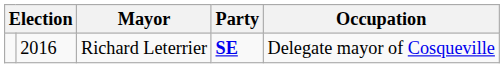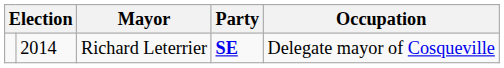Richard Leterrier | column 2: 2016 -> 2014
